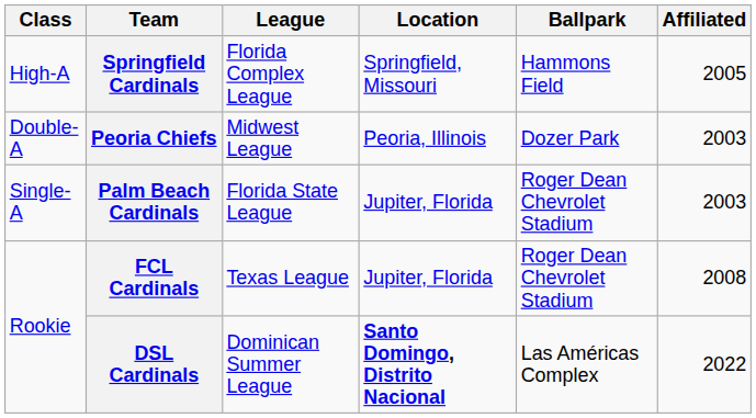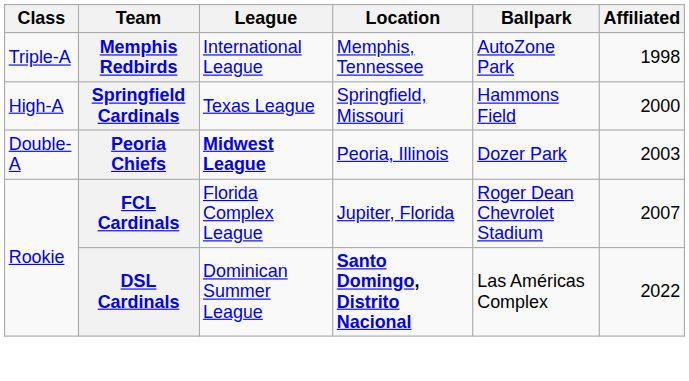+ row: Triple-A | Memphis Redbirds | International League | Memphis, Tennessee | AutoZone Park | 1998
Springfield Cardinals | League: Florida Complex League -> Texas League
Springfield Cardinals | Affiliated: 2005 -> 2000
Peoria Chiefs | League: normal -> bold
- row: Single-A | Palm Beach Cardinals | Florida State League | Jupiter, Florida | Roger Dean Chevrolet Stadium | 2003
FCL Cardinals | League: Texas League -> Florida Complex League
FCL Cardinals | Affiliated: 2008 -> 2007
